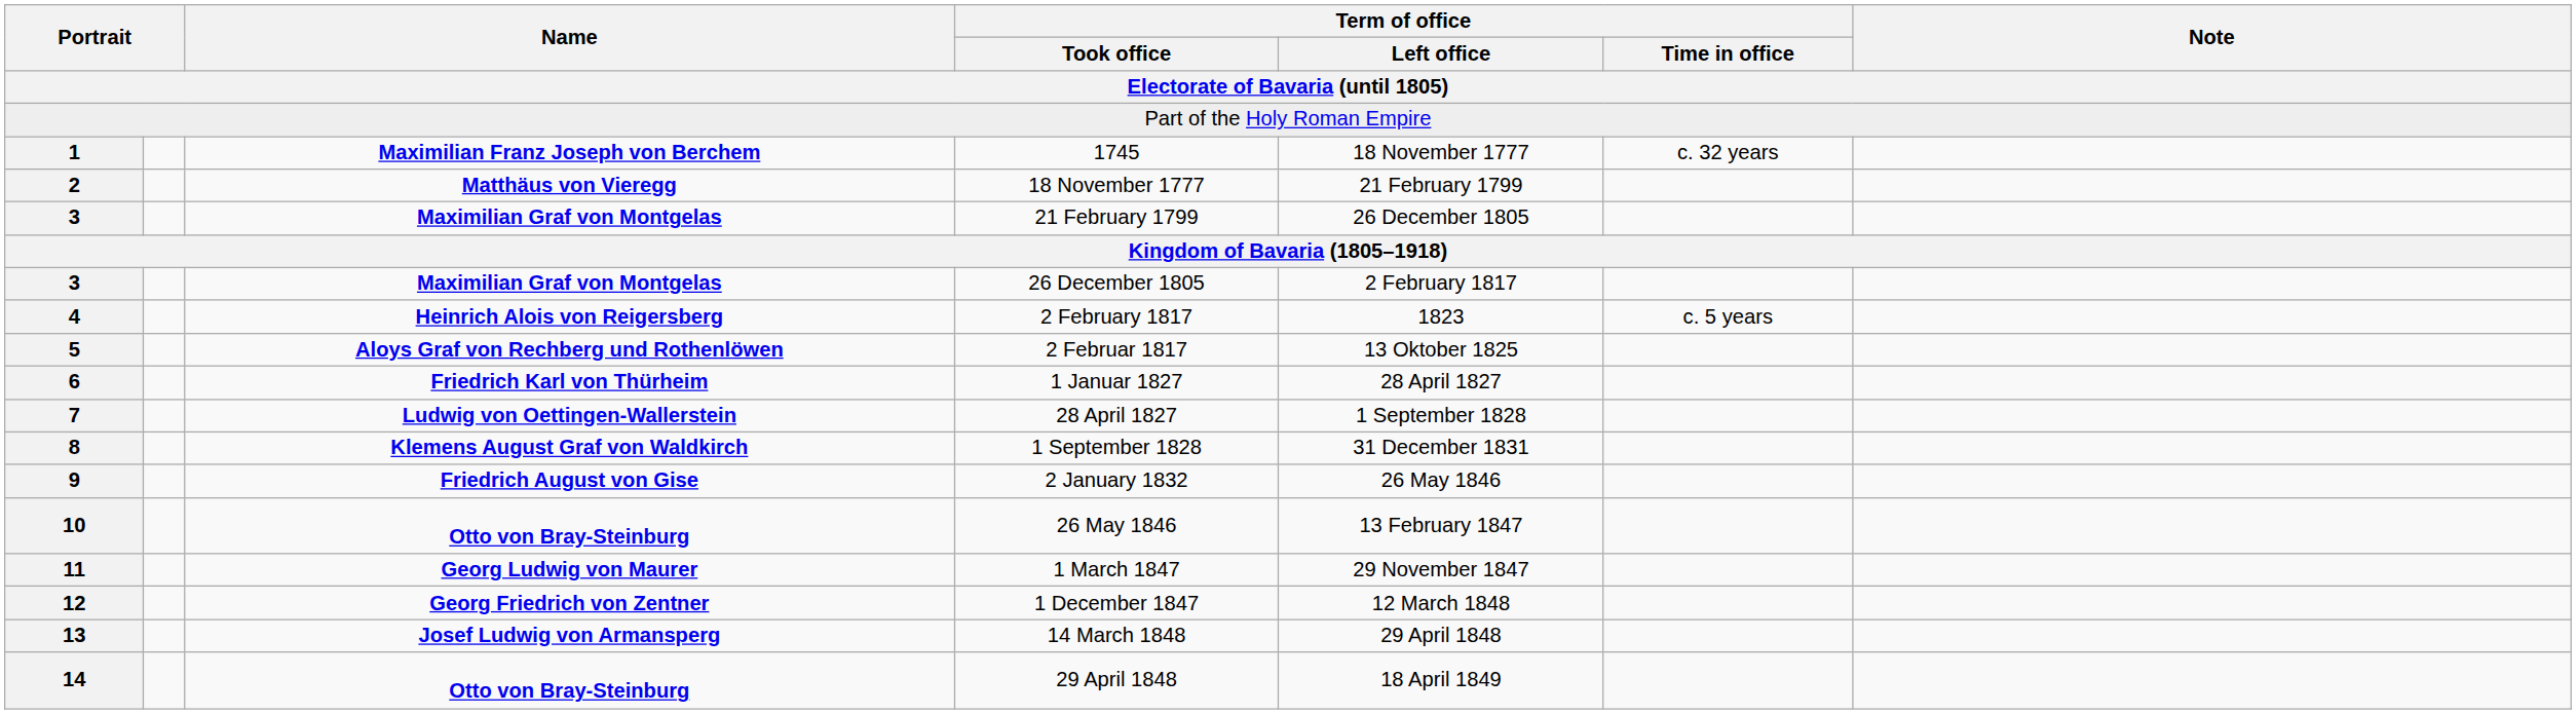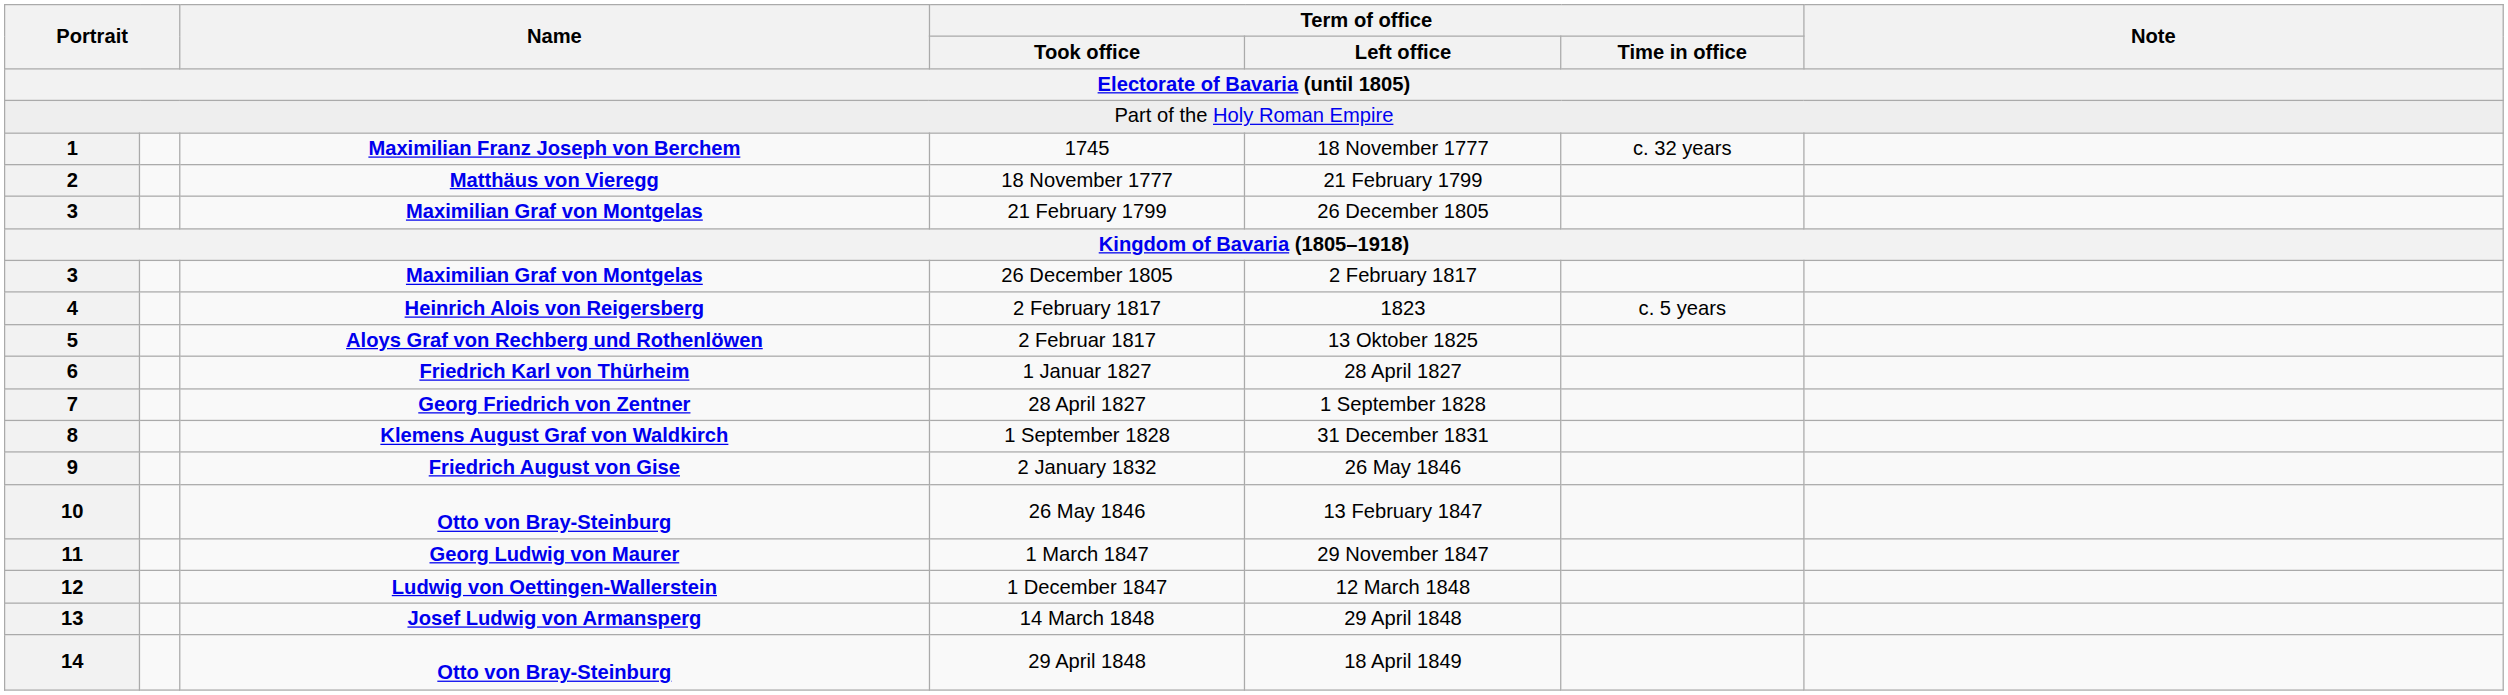7 | Name: Ludwig von Oettingen-Wallerstein -> Georg Friedrich von Zentner
12 | Name: Georg Friedrich von Zentner -> Ludwig von Oettingen-Wallerstein
